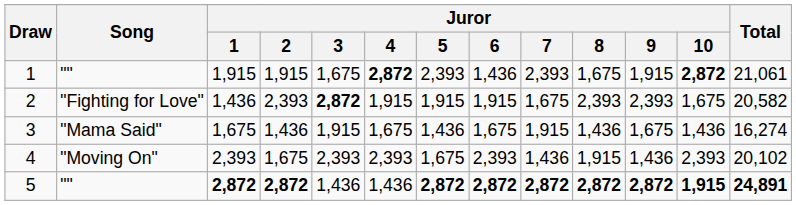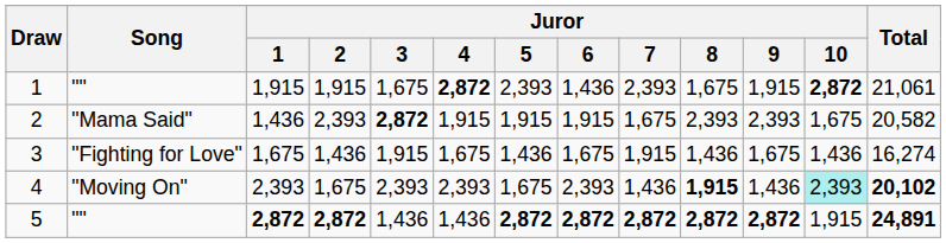row 4 | Song: "Fighting for Love" -> "Mama Said"
row 5 | Song: "Mama Said" -> "Fighting for Love"
row 6 | Juror / 8: normal -> bold
row 6 | Juror / 10: no background -> paleturquoise background
row 6 | Total: normal -> bold
row 7 | Juror / 10: bold -> normal
